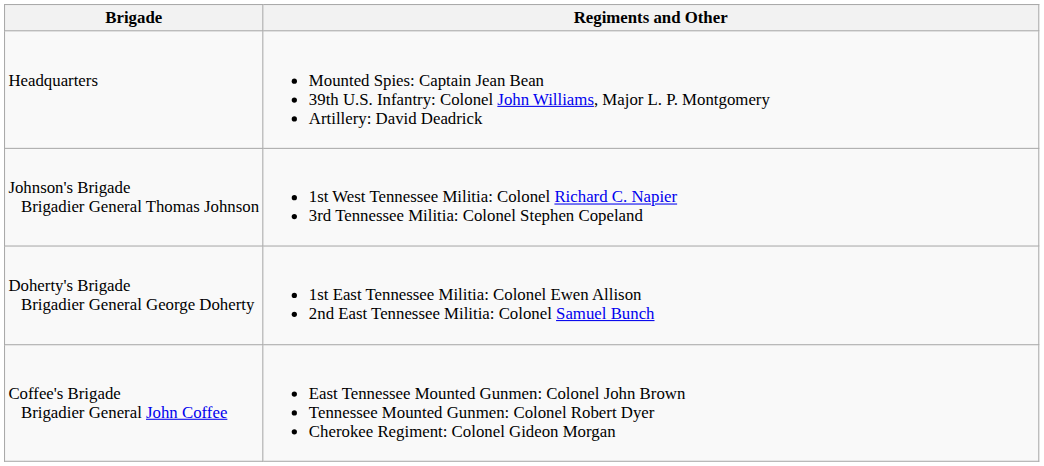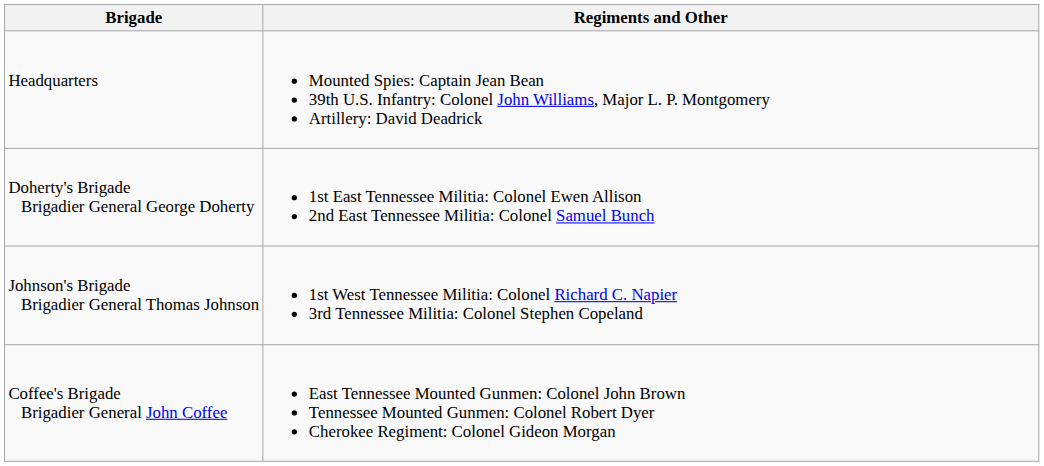rows swapped: Doherty's Brigade Brigadier General George Doherty <-> Johnson's Brigade Brigadier General Thomas Johnson
